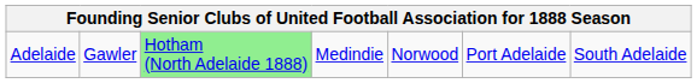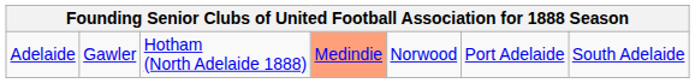Adelaide | column 3: lightgreen background -> no background
Adelaide | column 4: no background -> lightsalmon background
